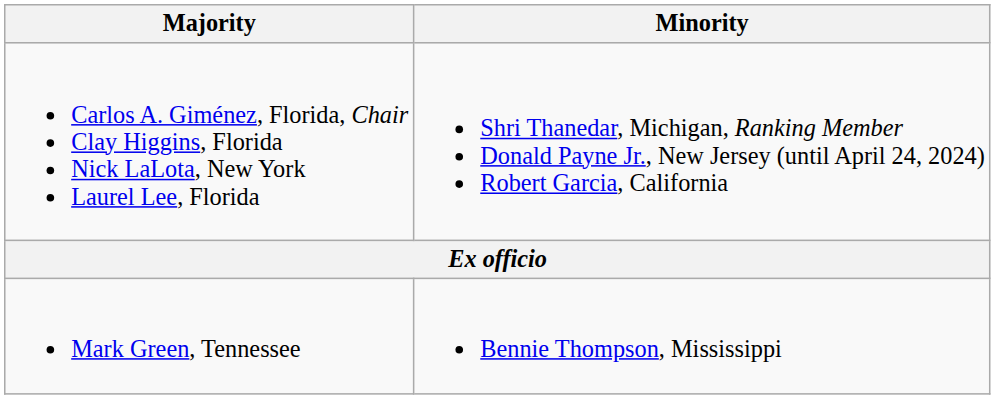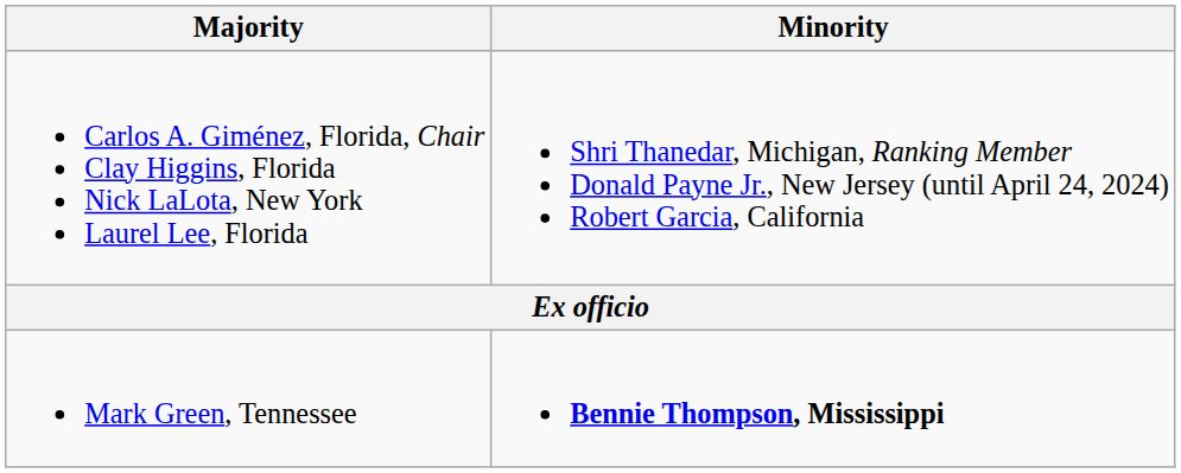Mark Green, Tennessee | Minority: normal -> bold
